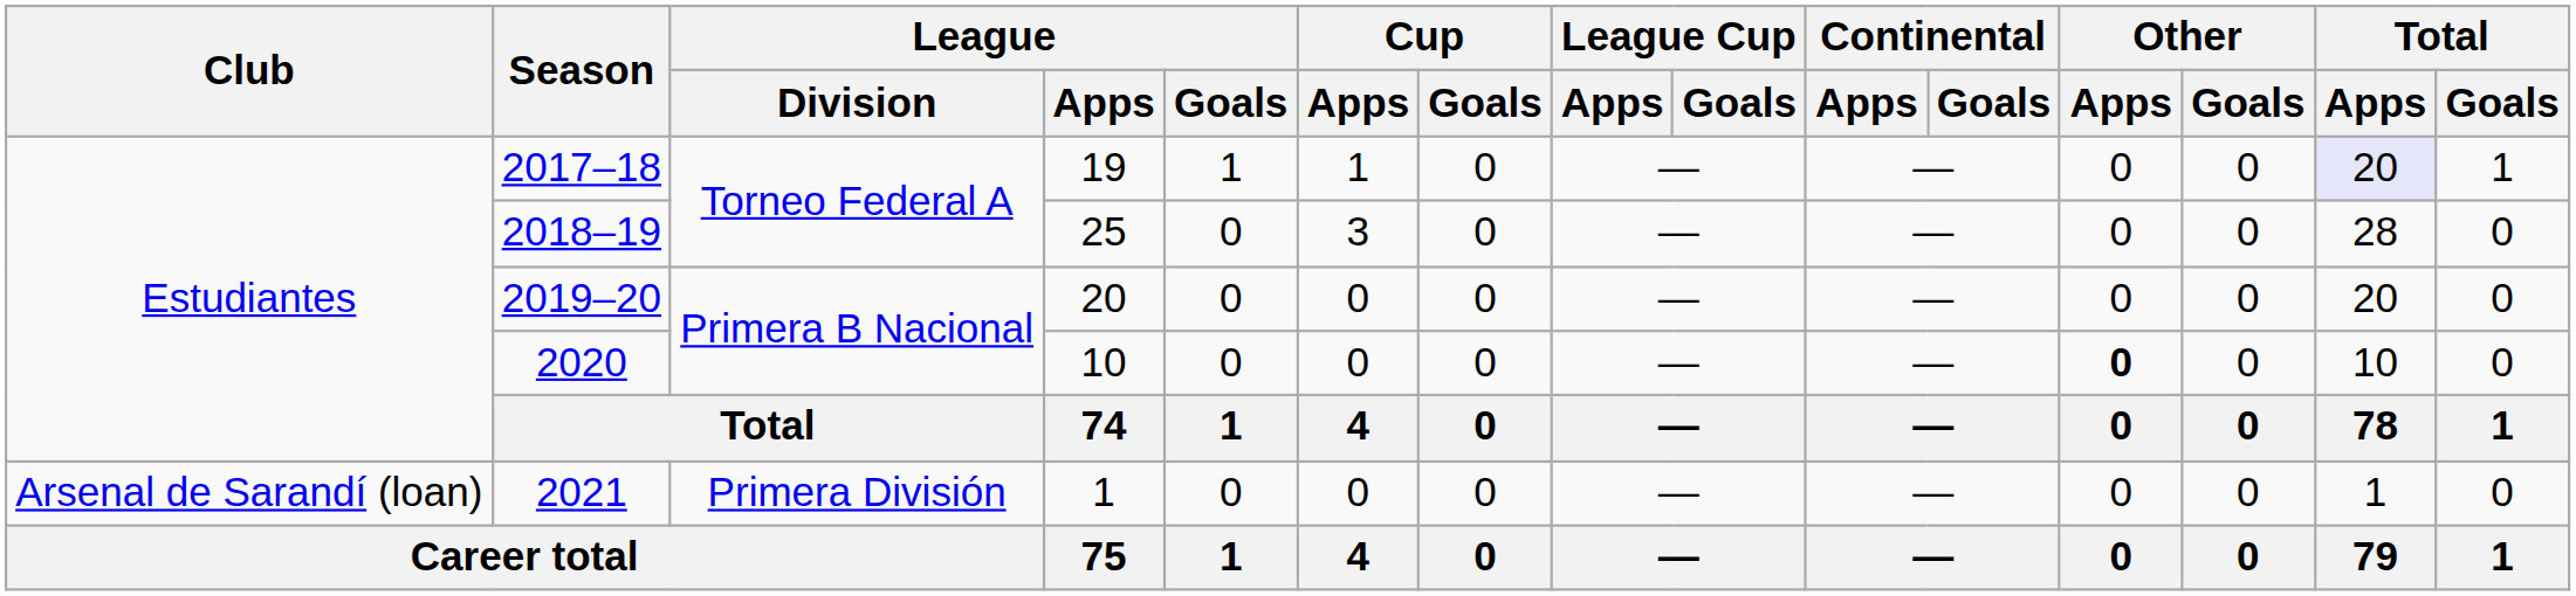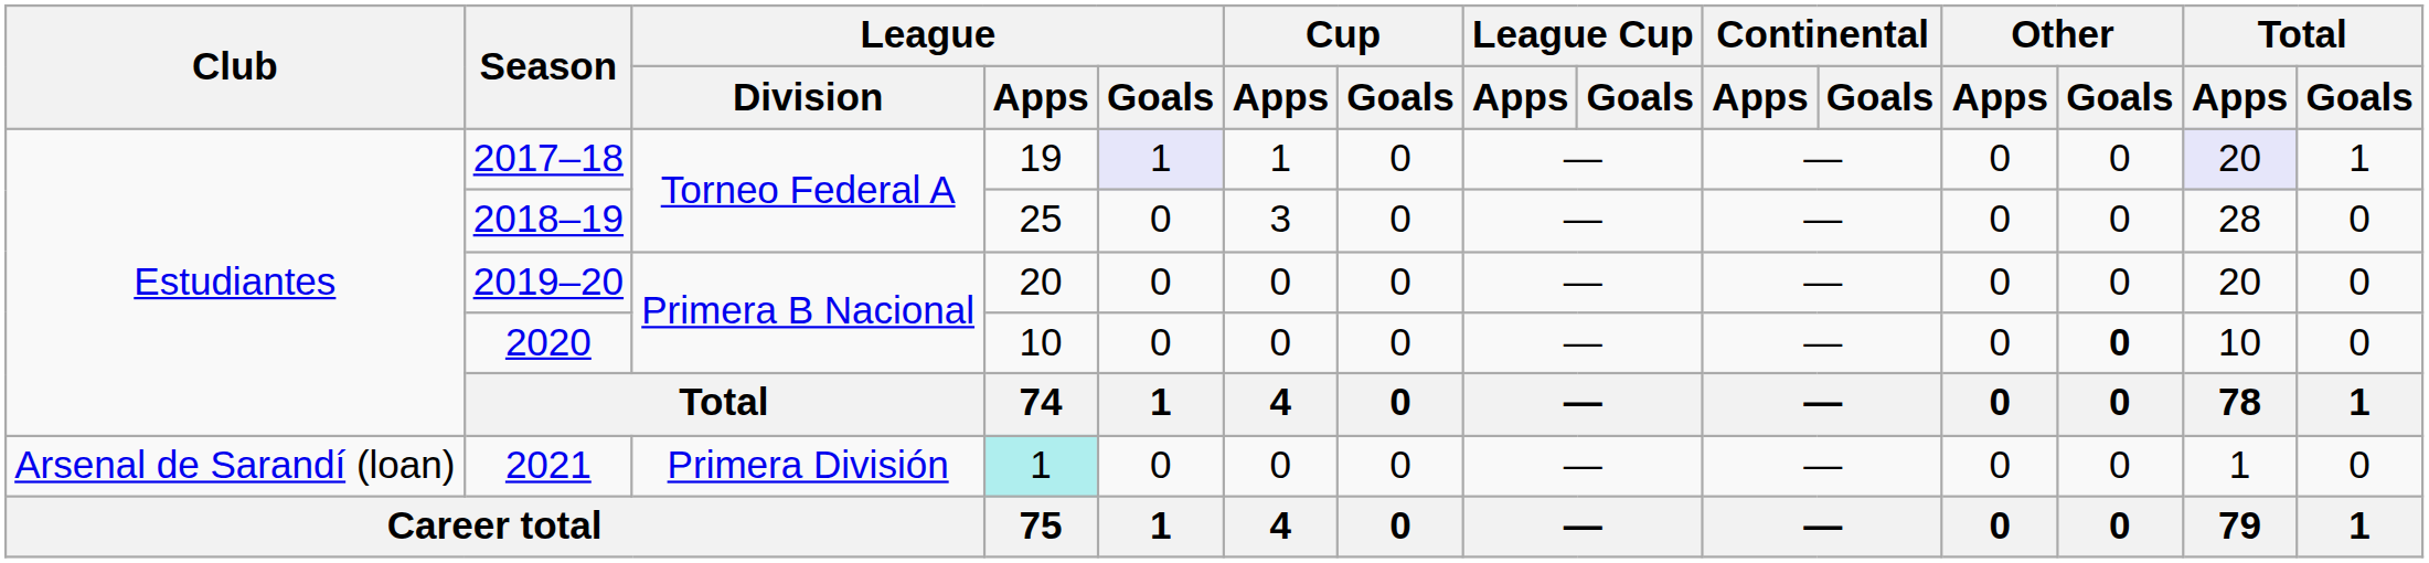2017–18 | League / Goals: no background -> lavender background
2020 | Other / Apps: bold -> normal
2020 | Other / Goals: normal -> bold
2021 | League / Apps: no background -> paleturquoise background
